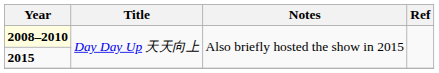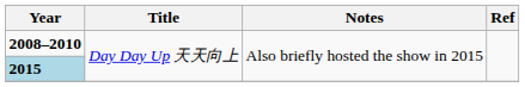2008–2010 | Year: lightyellow background -> no background
2015 | Year: no background -> lightblue background
